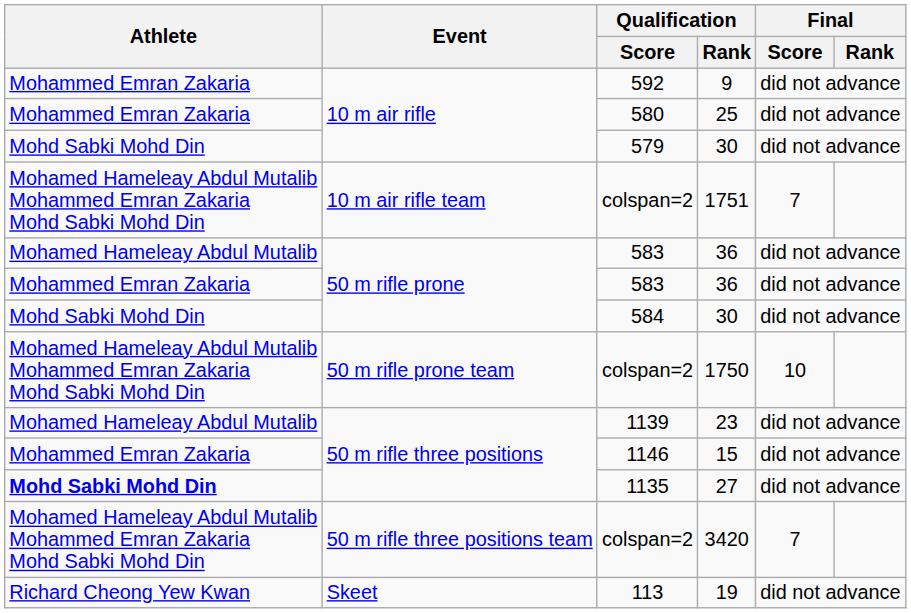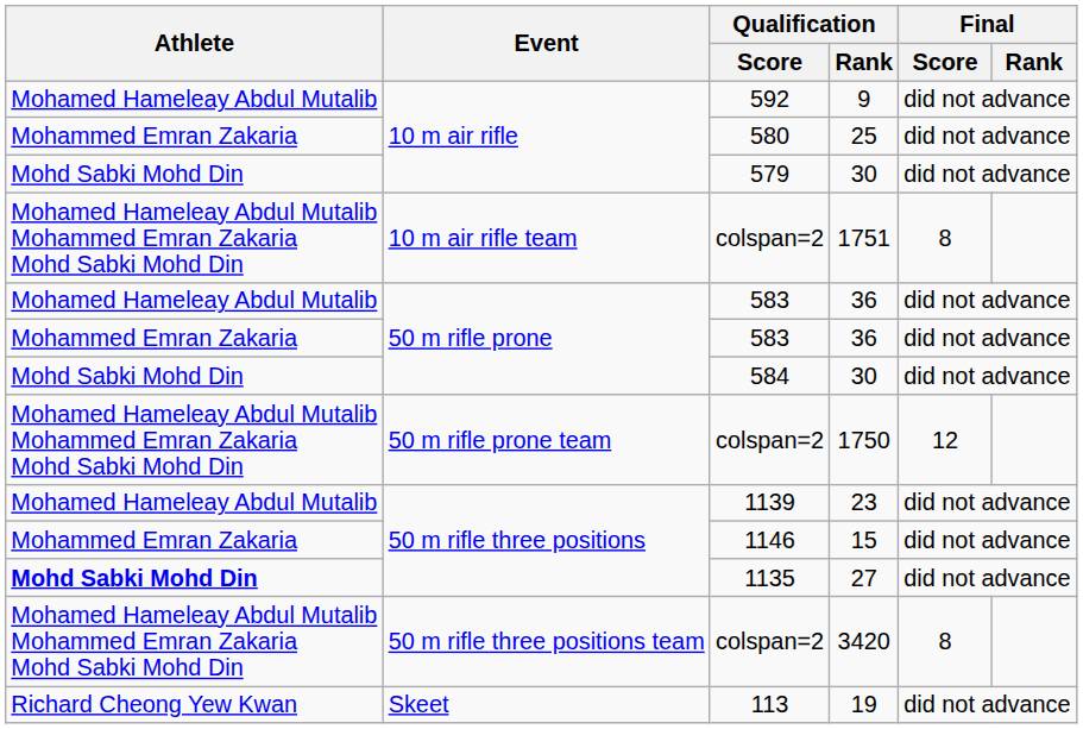9 | Athlete: Mohammed Emran Zakaria -> Mohamed Hameleay Abdul Mutalib
1751 | Final / Score: 7 -> 8
1750 | Final / Score: 10 -> 12
3420 | Final / Score: 7 -> 8
